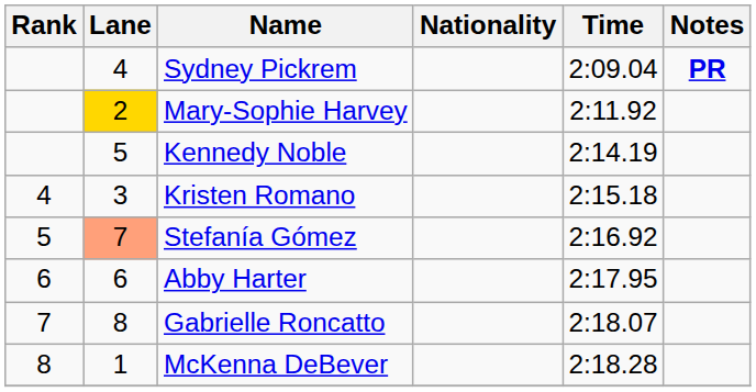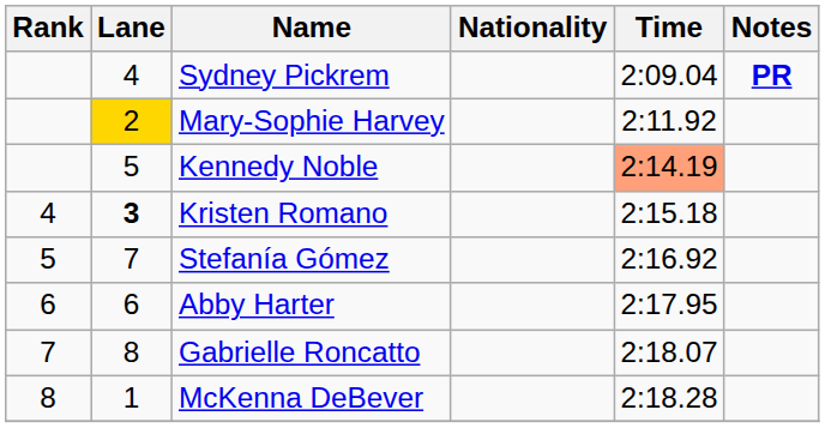Kennedy Noble | Time: no background -> lightsalmon background
Kristen Romano | Lane: normal -> bold
Stefanía Gómez | Lane: lightsalmon background -> no background
